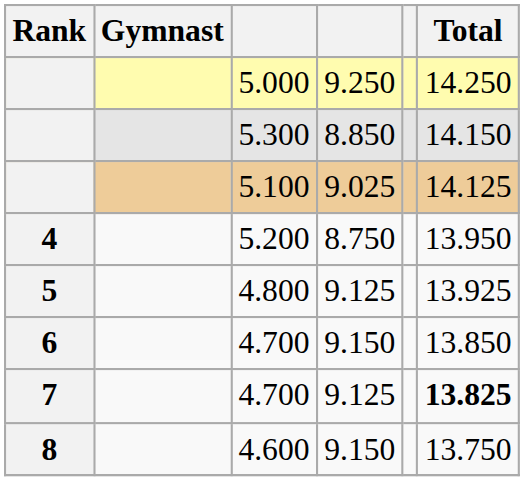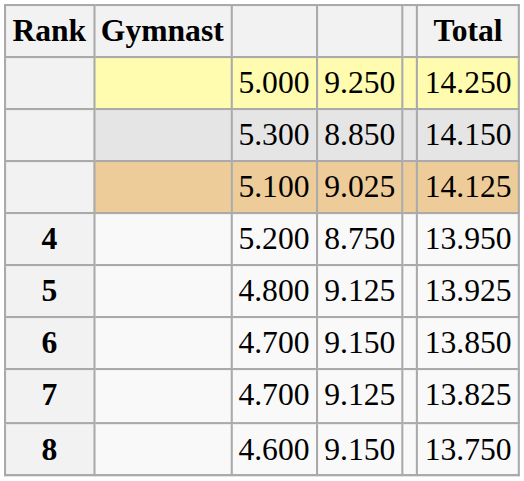7 / 4.700 | Total: bold -> normal
